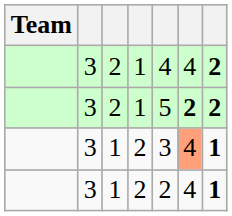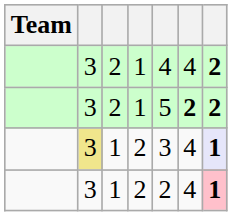row 4 | column 2: no background -> khaki background
row 4 | column 6: lightsalmon background -> no background
row 4 | column 7: no background -> lavender background
row 5 | column 7: no background -> pink background
